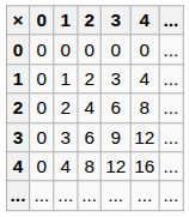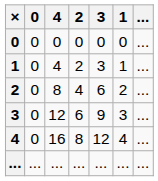columns swapped: 1 <-> 4
